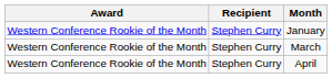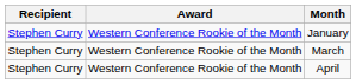columns swapped: Recipient <-> Award
